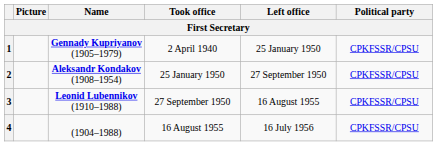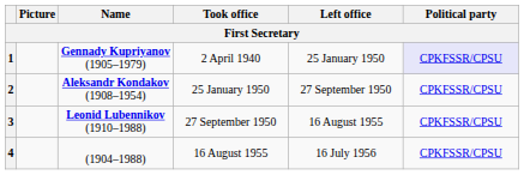1 | Political party: no background -> lavender background
